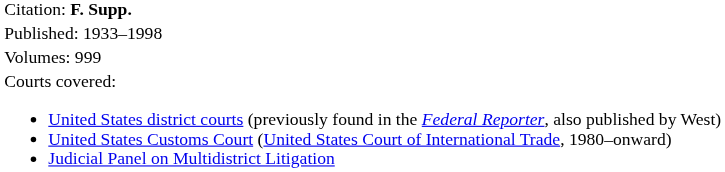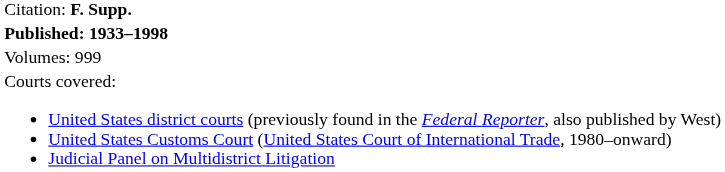row 2 | column 1: normal -> bold
